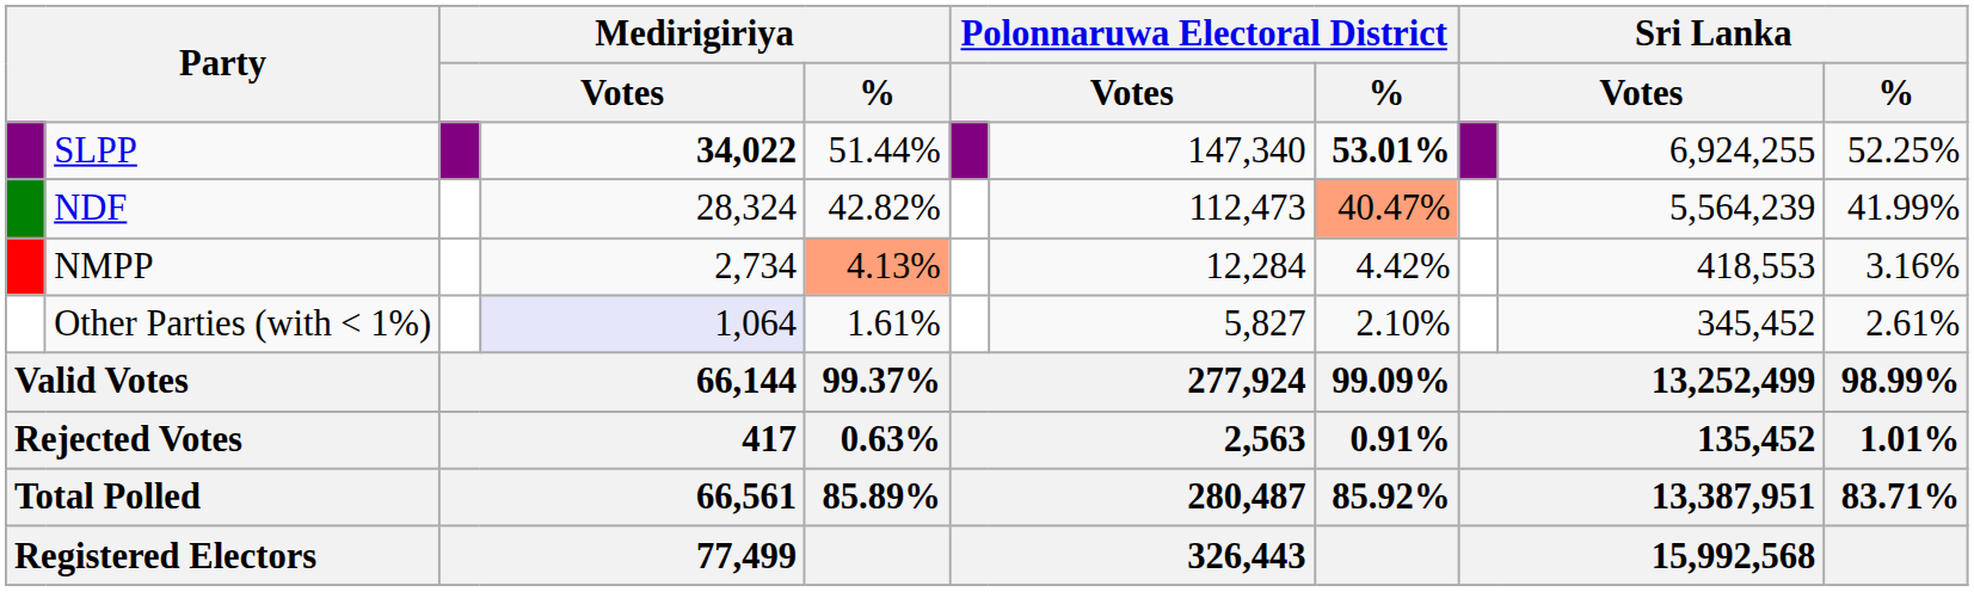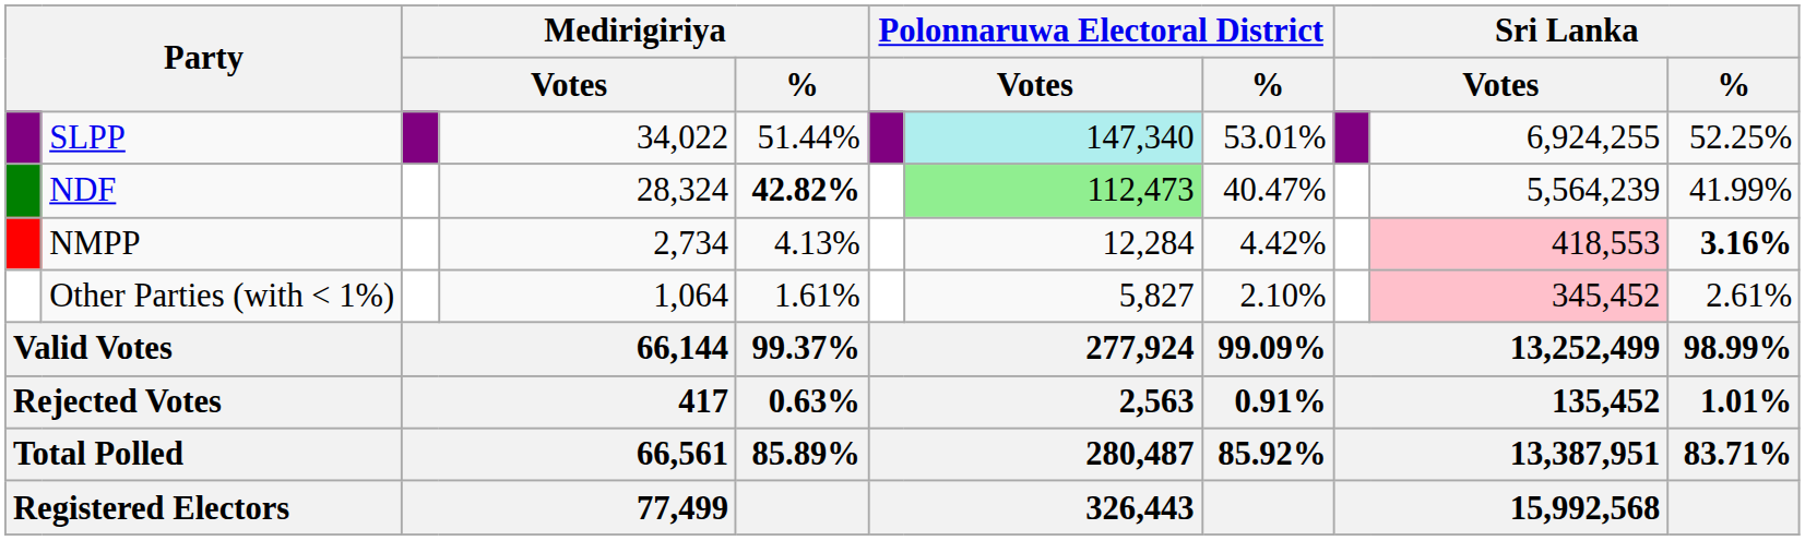SLPP | column 4: bold -> normal
SLPP | column 7: no background -> paleturquoise background
SLPP | Polonnaruwa Electoral District / %: bold -> normal
NDF | Medirigiriya / %: normal -> bold
NDF | column 7: no background -> lightgreen background
NDF | Polonnaruwa Electoral District / %: lightsalmon background -> no background
NMPP | Medirigiriya / %: lightsalmon background -> no background
NMPP | column 10: no background -> pink background
NMPP | Sri Lanka / %: normal -> bold
Other Parties (with < 1%) | column 4: lavender background -> no background
Other Parties (with < 1%) | column 10: no background -> pink background
